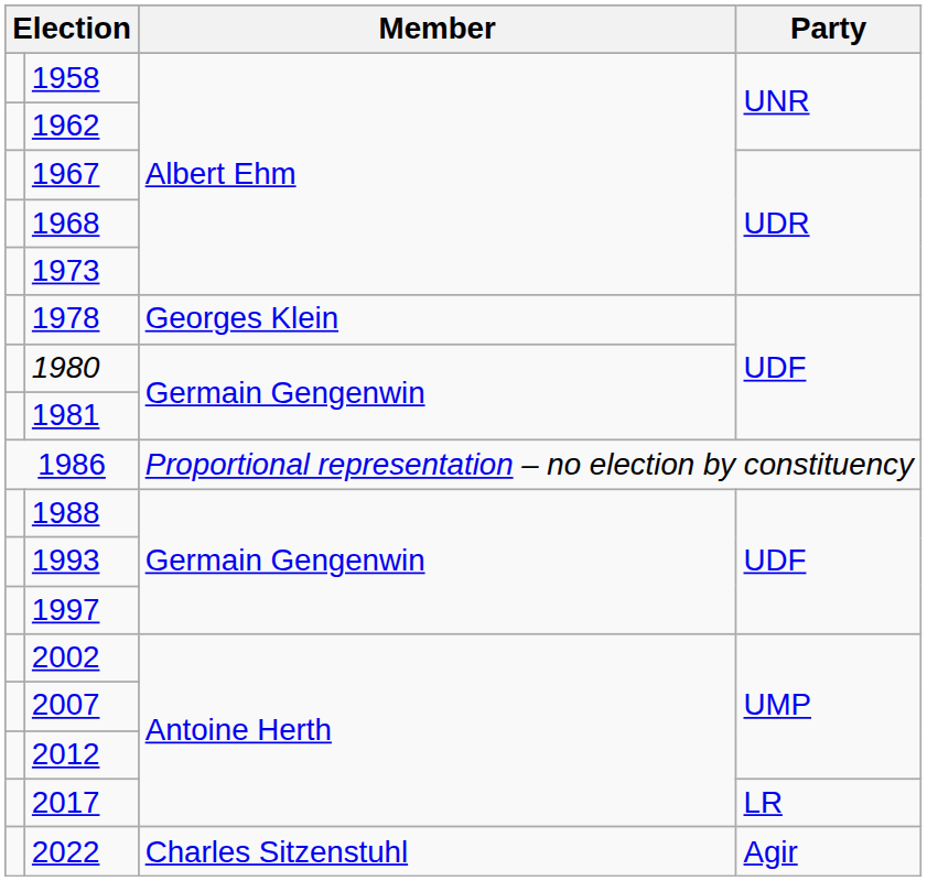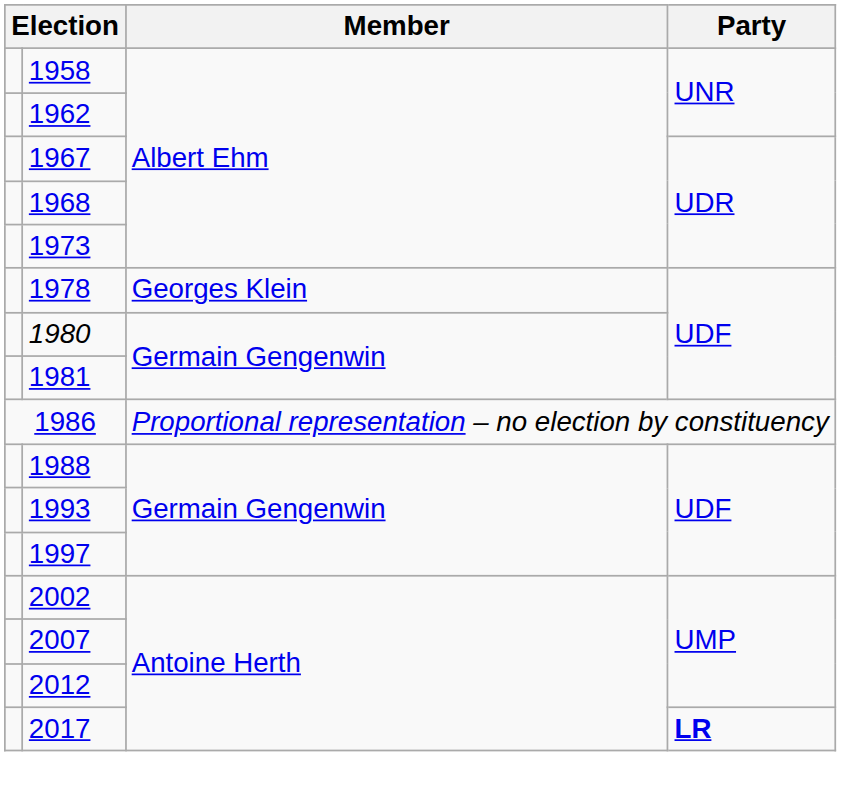2017 | Party: normal -> bold
- row: 2022 | Charles Sitzenstuhl | Agir
